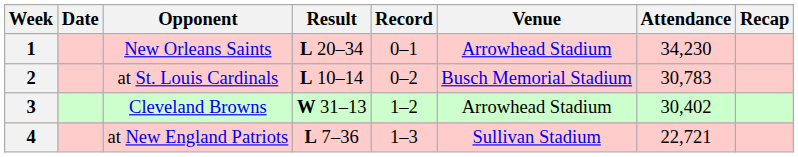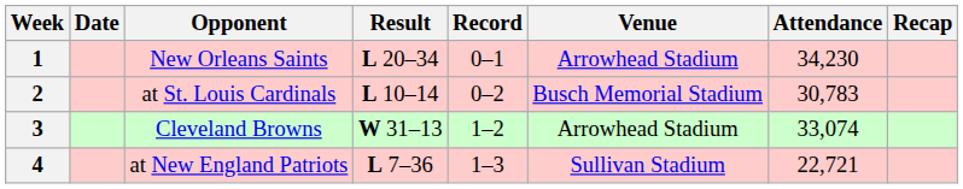3 | Attendance: 30,402 -> 33,074
